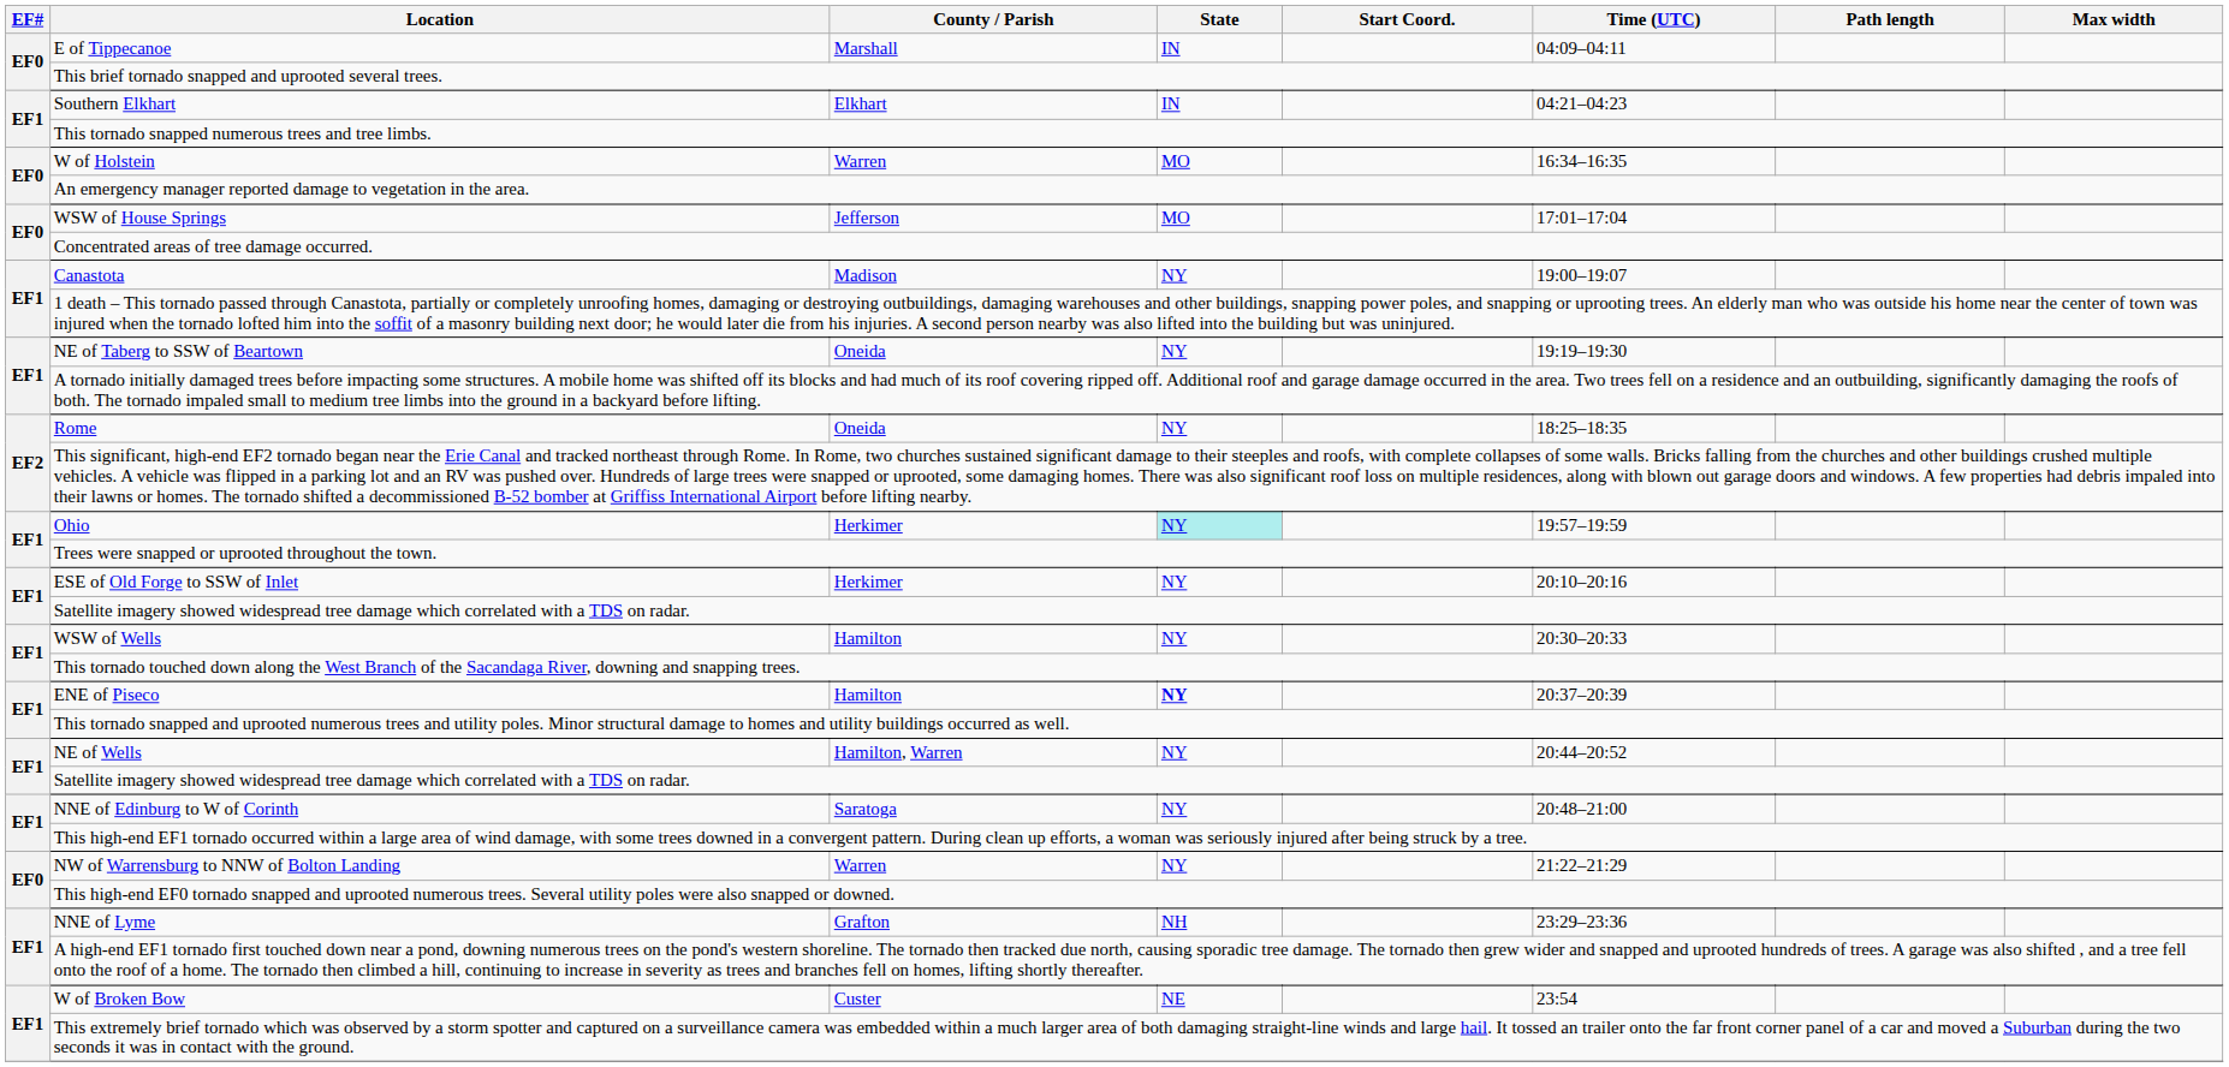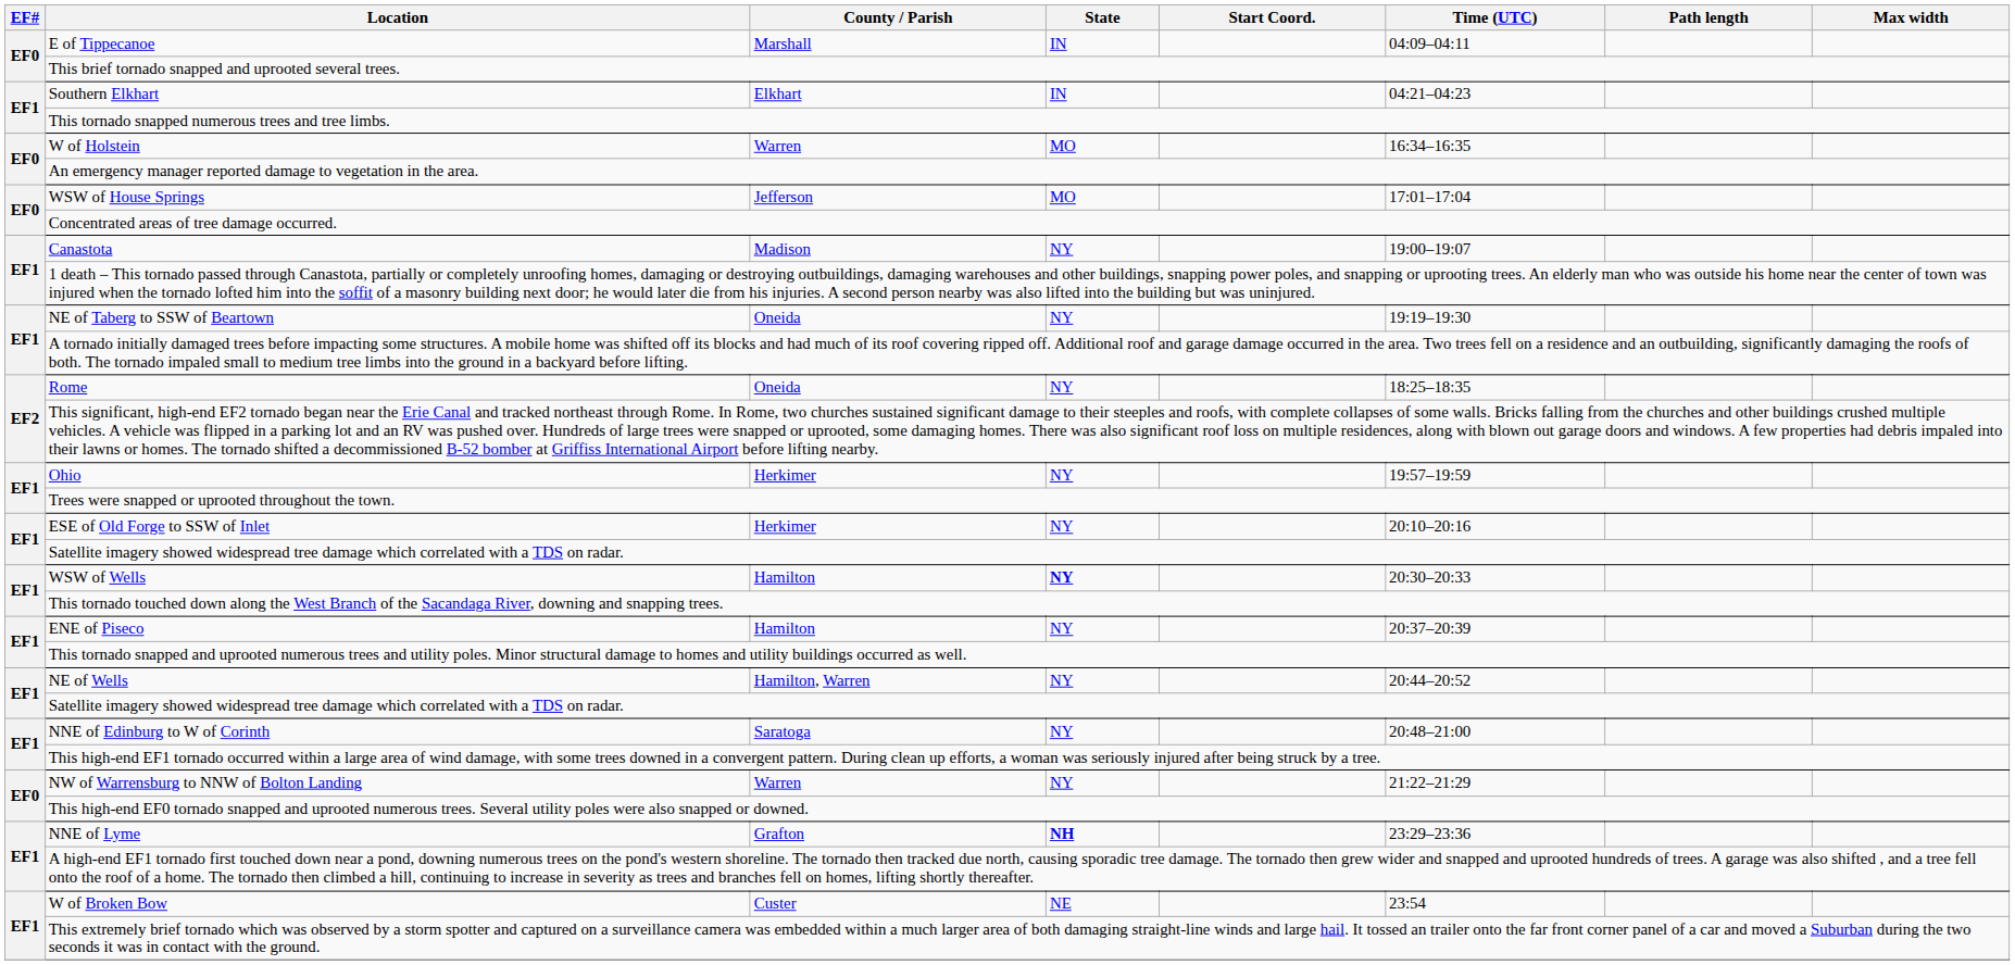Ohio | State: paleturquoise background -> no background
WSW of Wells | State: normal -> bold
ENE of Piseco | State: bold -> normal
NNE of Lyme | State: normal -> bold
